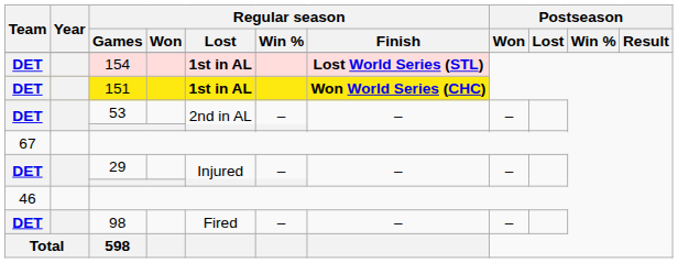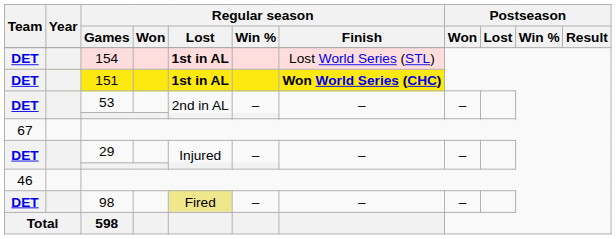154 | Regular season / Finish: bold -> normal
98 | Regular season / Lost: no background -> khaki background
